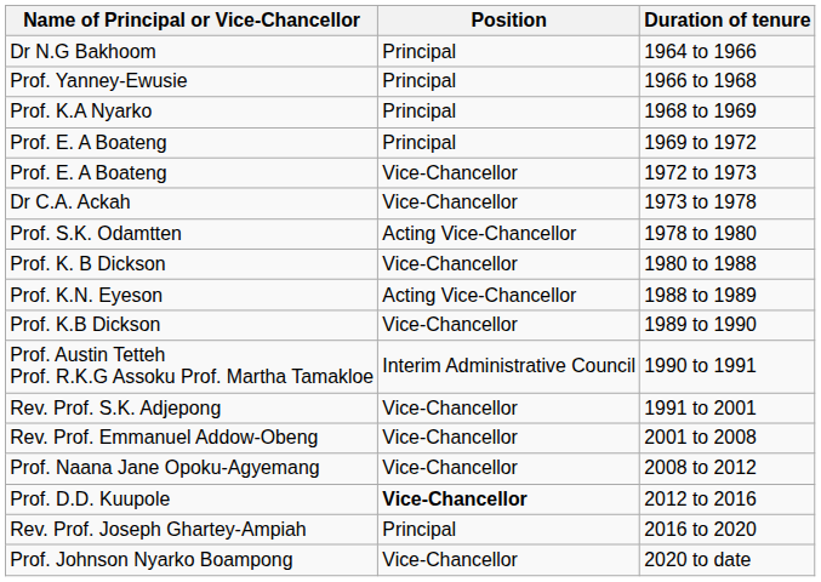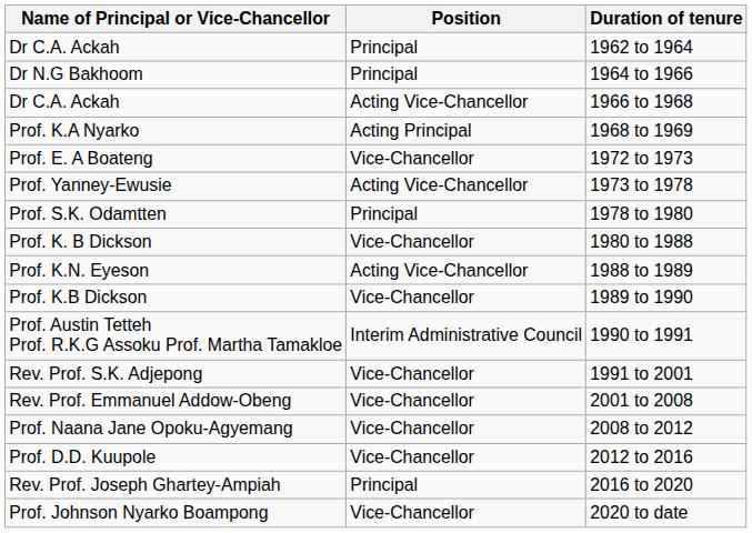+ row: Dr C.A. Ackah | Principal | 1962 to 1964
1966 to 1968 | Name of Principal or Vice-Chancellor: Prof. Yanney-Ewusie -> Dr C.A. Ackah
1966 to 1968 | Position: Principal -> Acting Vice-Chancellor
1968 to 1969 | Position: Principal -> Acting Principal
- row: Prof. E. A Boateng | Principal | 1969 to 1972
1973 to 1978 | Name of Principal or Vice-Chancellor: Dr C.A. Ackah -> Prof. Yanney-Ewusie
1973 to 1978 | Position: Vice-Chancellor -> Acting Vice-Chancellor
1978 to 1980 | Position: Acting Vice-Chancellor -> Principal
2012 to 2016 | Position: bold -> normal
